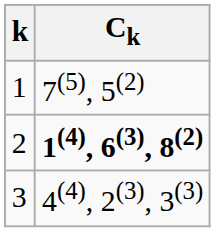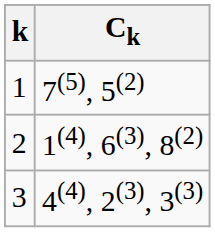2 | Ck: bold -> normal
